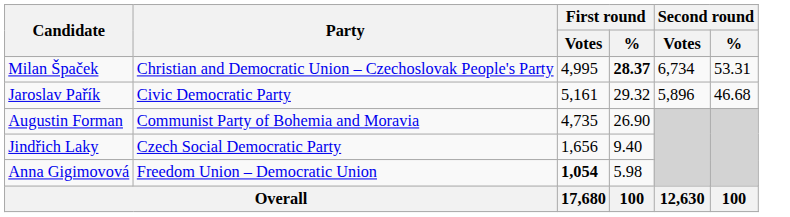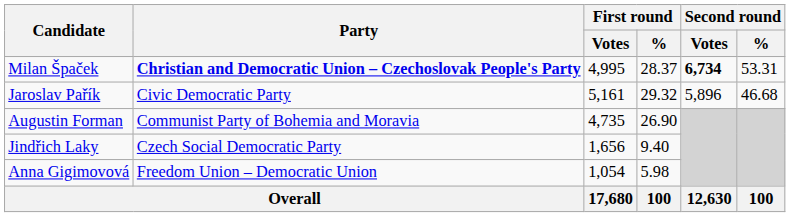Milan Špaček | Party: normal -> bold
Milan Špaček | First round / %: bold -> normal
Milan Špaček | Second round / Votes: normal -> bold
Anna Gigimovová | First round / Votes: bold -> normal
